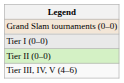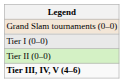row 5 | column 1: normal -> bold
